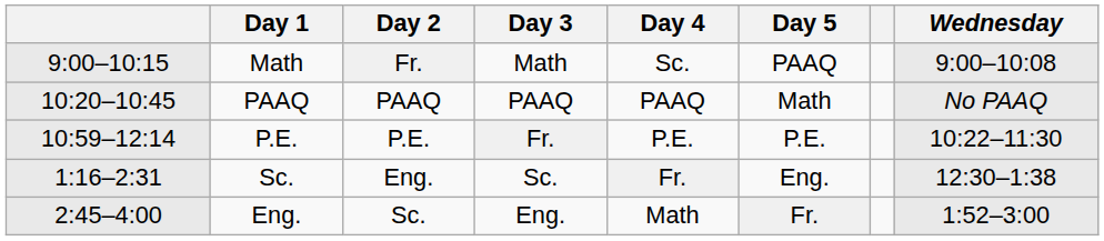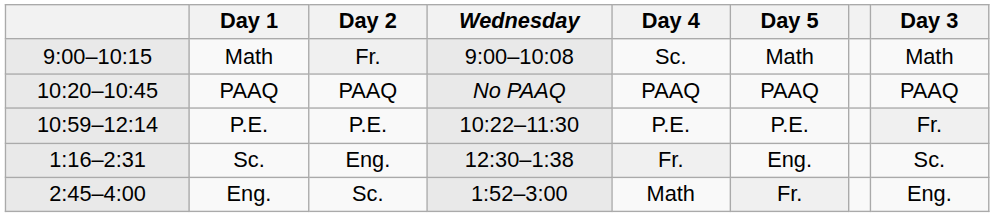columns swapped: Day 3 <-> Wednesday
row 2 | Day 5: PAAQ -> Math
row 3 | Day 5: Math -> PAAQ
